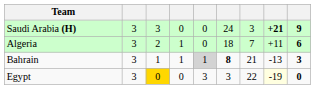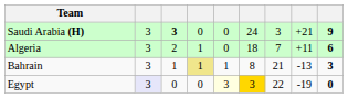Saudi Arabia (H) | column 3: normal -> bold
Saudi Arabia (H) | column 8: bold -> normal
Bahrain | column 4: no background -> khaki background
Bahrain | column 5: lightgrey background -> no background
Bahrain | column 6: bold -> normal
Egypt | column 2: no background -> lavender background
Egypt | column 3: gold background -> no background
Egypt | column 5: no background -> lightyellow background
Egypt | column 6: no background -> gold background
Egypt | column 8: lightyellow background -> no background
